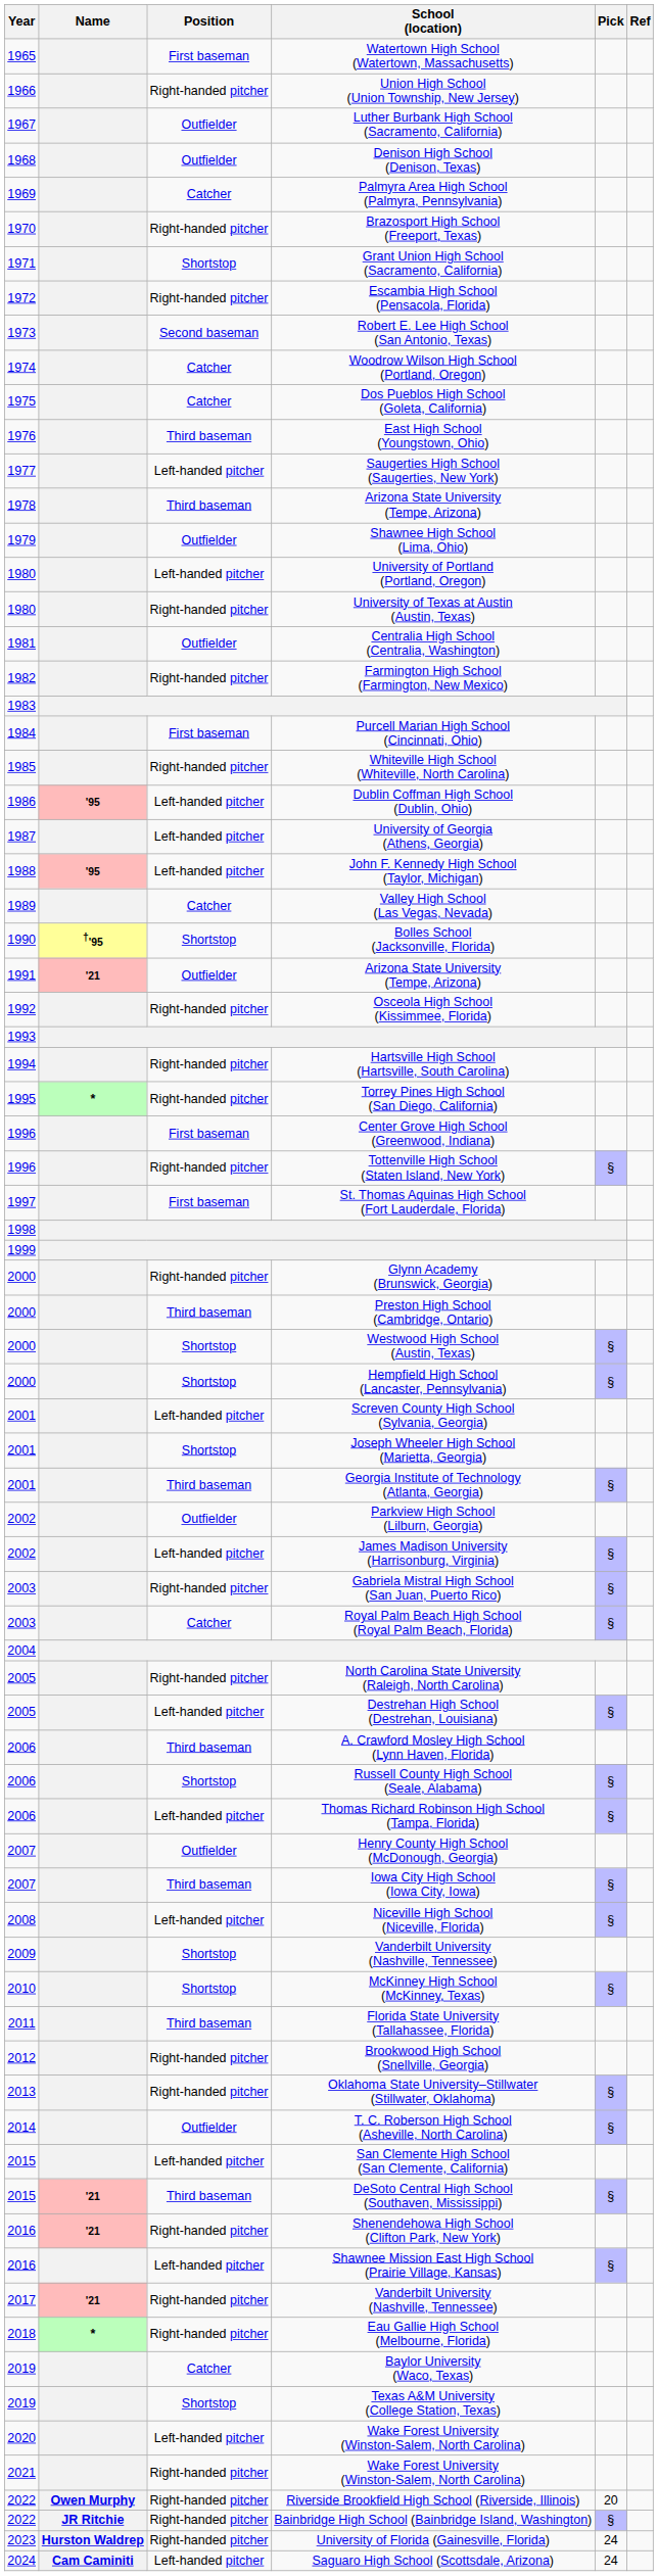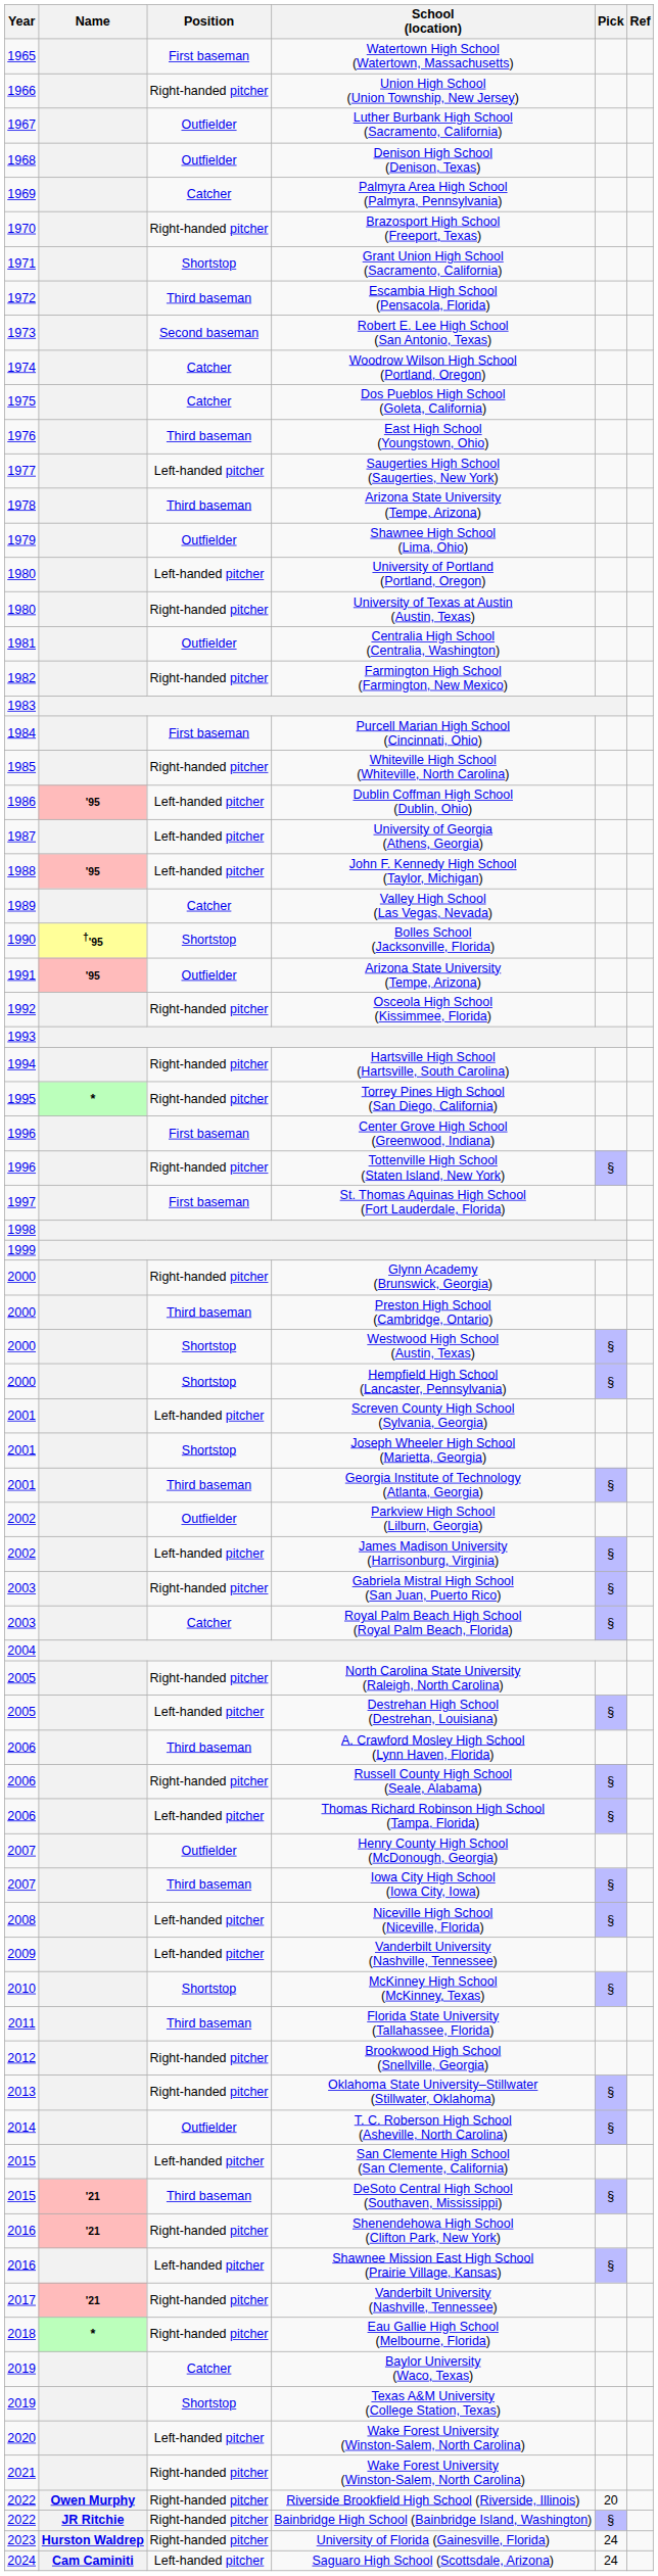Escambia High School (Pensacola, Florida) | Position: Right-handed pitcher -> Third baseman
1991 / Arizona State University (Tempe, Arizona) | Name: '21 -> '95
Russell County High School (Seale, Alabama) | Position: Shortstop -> Right-handed pitcher
2009 / Vanderbilt University (Nashville, Tennessee) | Position: Shortstop -> Left-handed pitcher
